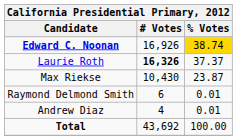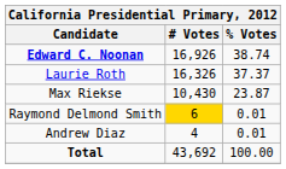Edward C. Noonan | % Votes: gold background -> no background
Laurie Roth | # Votes: bold -> normal
Raymond Delmond Smith | # Votes: no background -> gold background
